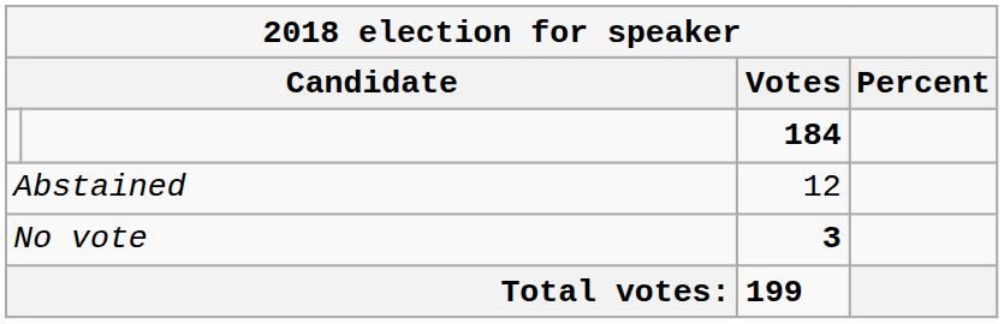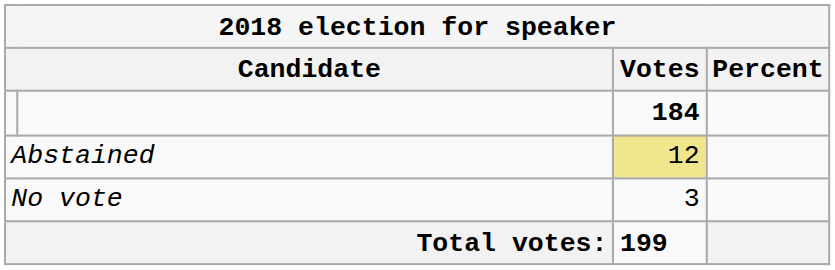Abstained | Votes: no background -> khaki background
No vote | Votes: bold -> normal
